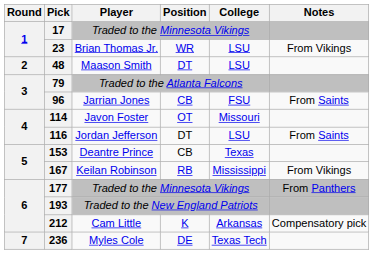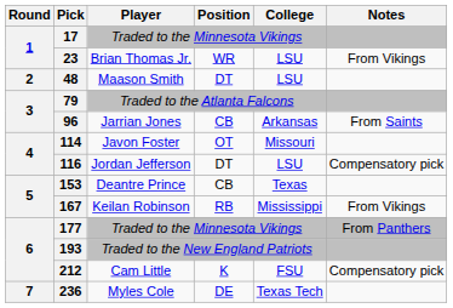96 | College: FSU -> Arkansas
116 | Notes: From Saints -> Compensatory pick
212 | College: Arkansas -> FSU
